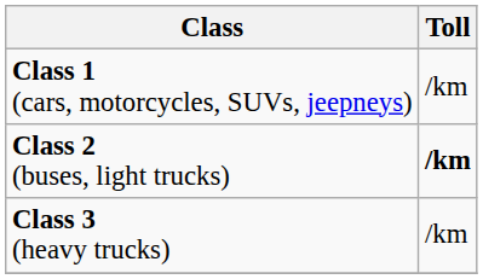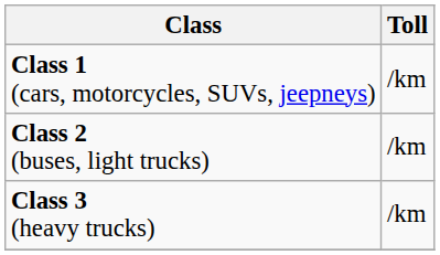Class 2 (buses, light trucks) | Toll: bold -> normal
